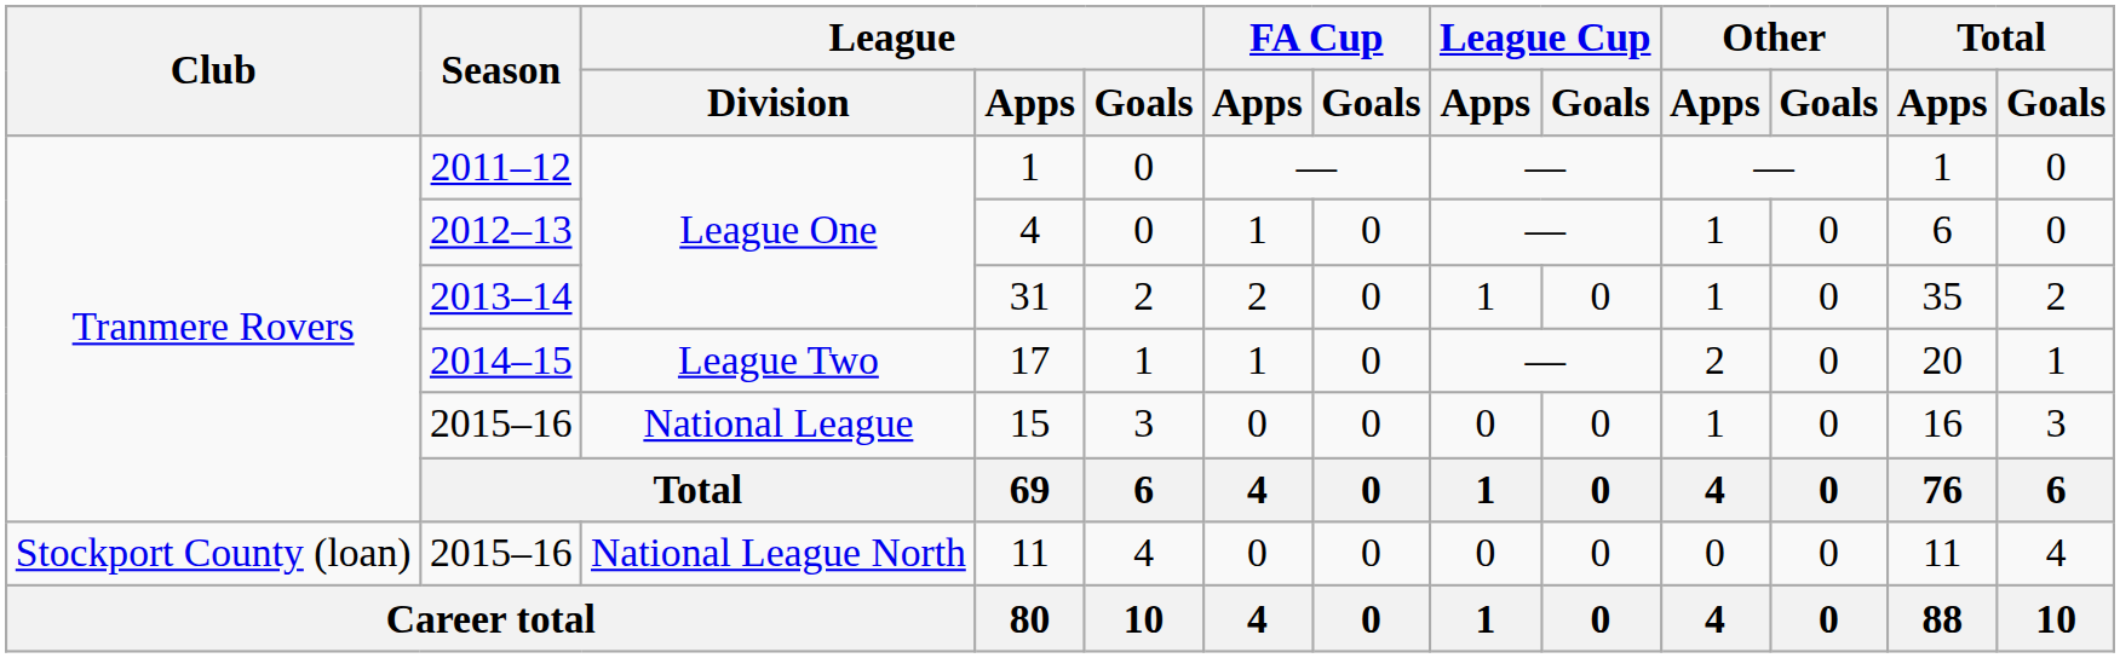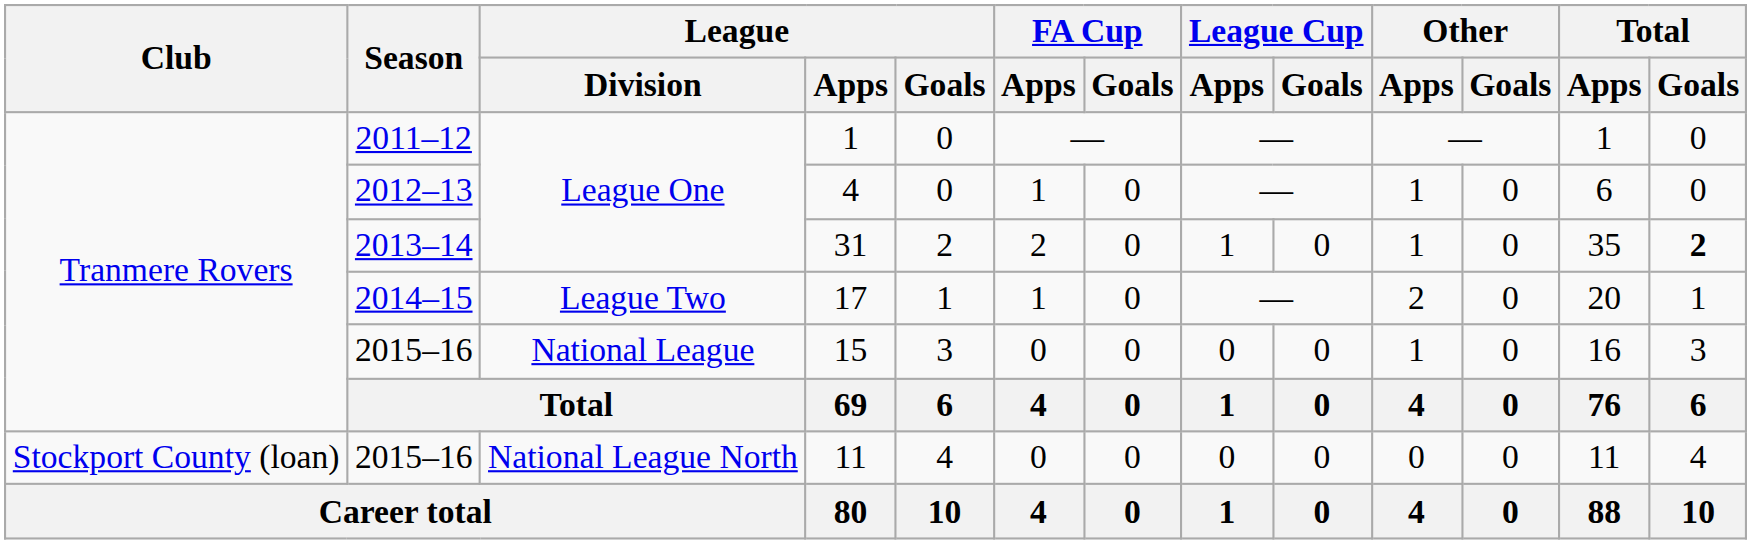31 | Total / Goals: normal -> bold
